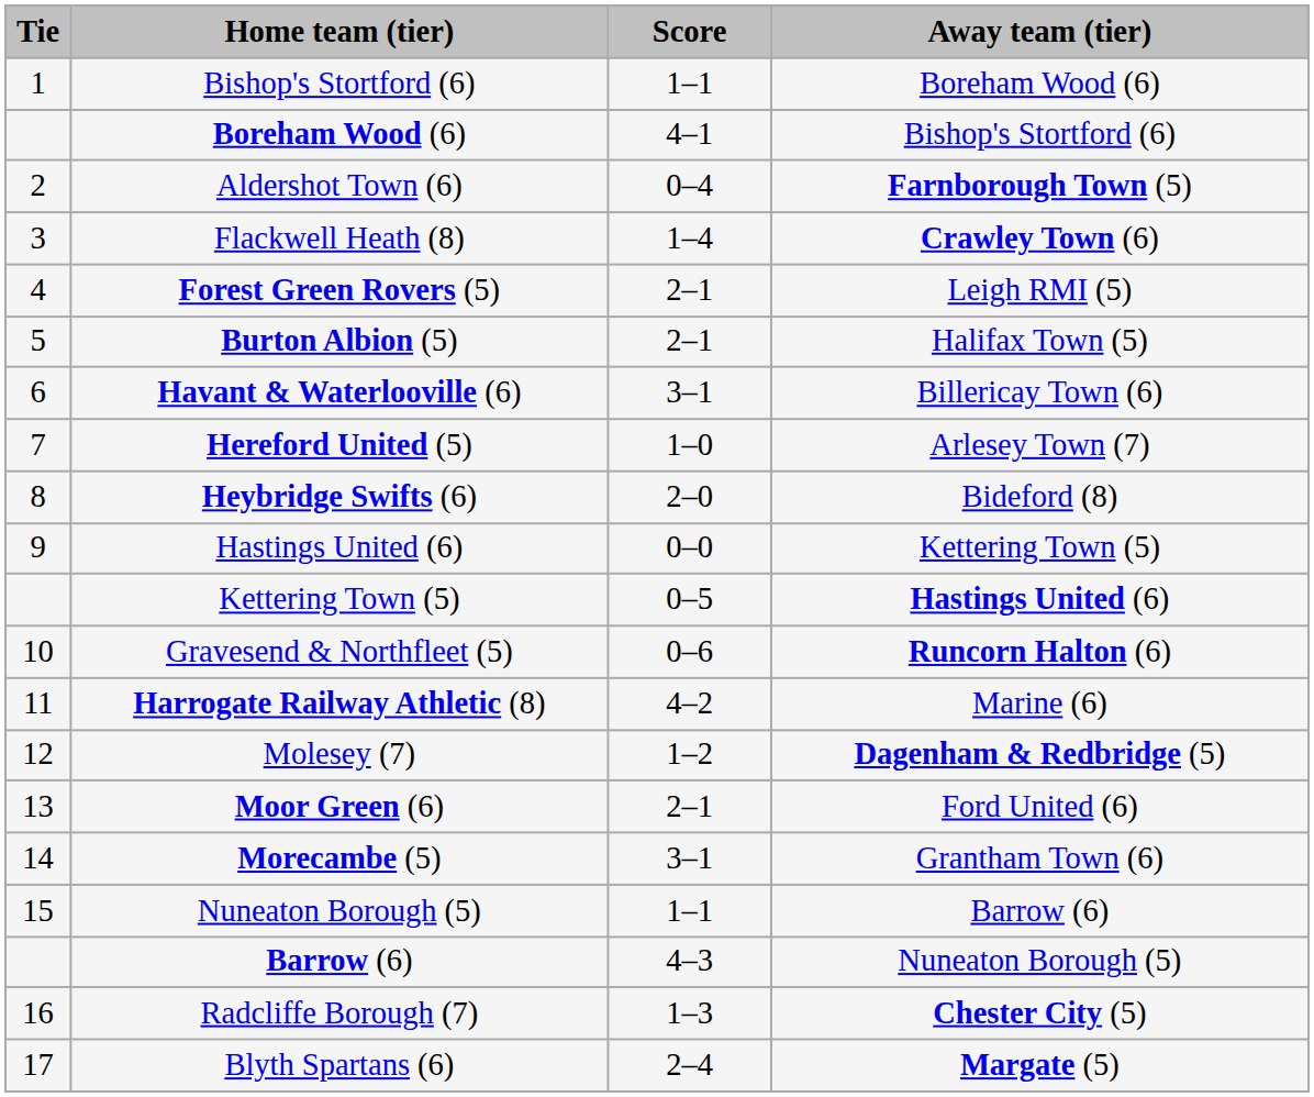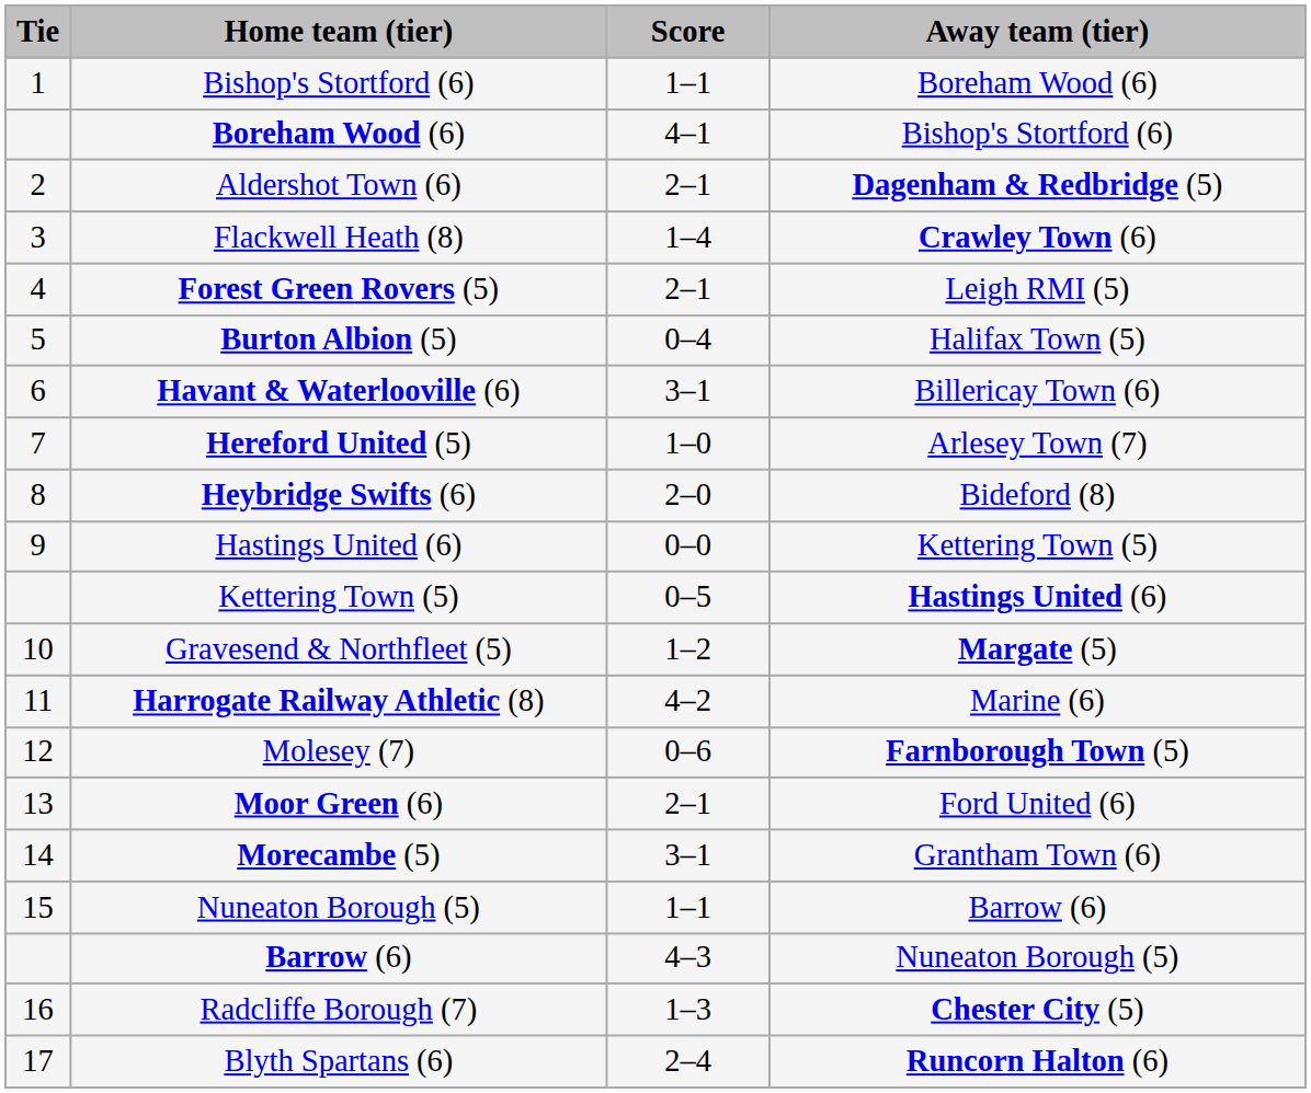Aldershot Town (6) | Score: 0–4 -> 2–1
Aldershot Town (6) | Away team (tier): Farnborough Town (5) -> Dagenham & Redbridge (5)
Burton Albion (5) | Score: 2–1 -> 0–4
Gravesend & Northfleet (5) | Score: 0–6 -> 1–2
Gravesend & Northfleet (5) | Away team (tier): Runcorn Halton (6) -> Margate (5)
Molesey (7) | Score: 1–2 -> 0–6
Molesey (7) | Away team (tier): Dagenham & Redbridge (5) -> Farnborough Town (5)
Blyth Spartans (6) | Away team (tier): Margate (5) -> Runcorn Halton (6)
